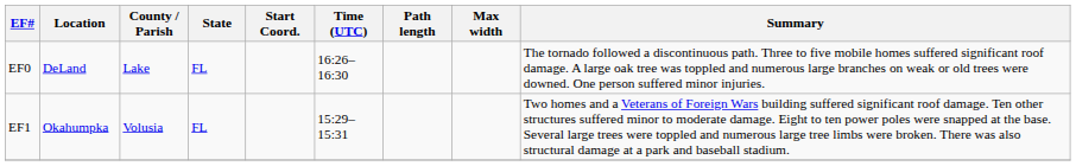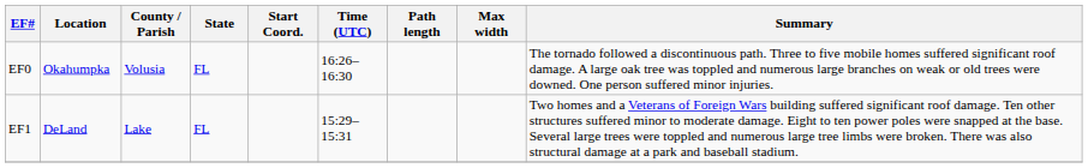EF0 | Location: DeLand -> Okahumpka
EF0 | County / Parish: Lake -> Volusia
EF1 | Location: Okahumpka -> DeLand
EF1 | County / Parish: Volusia -> Lake
